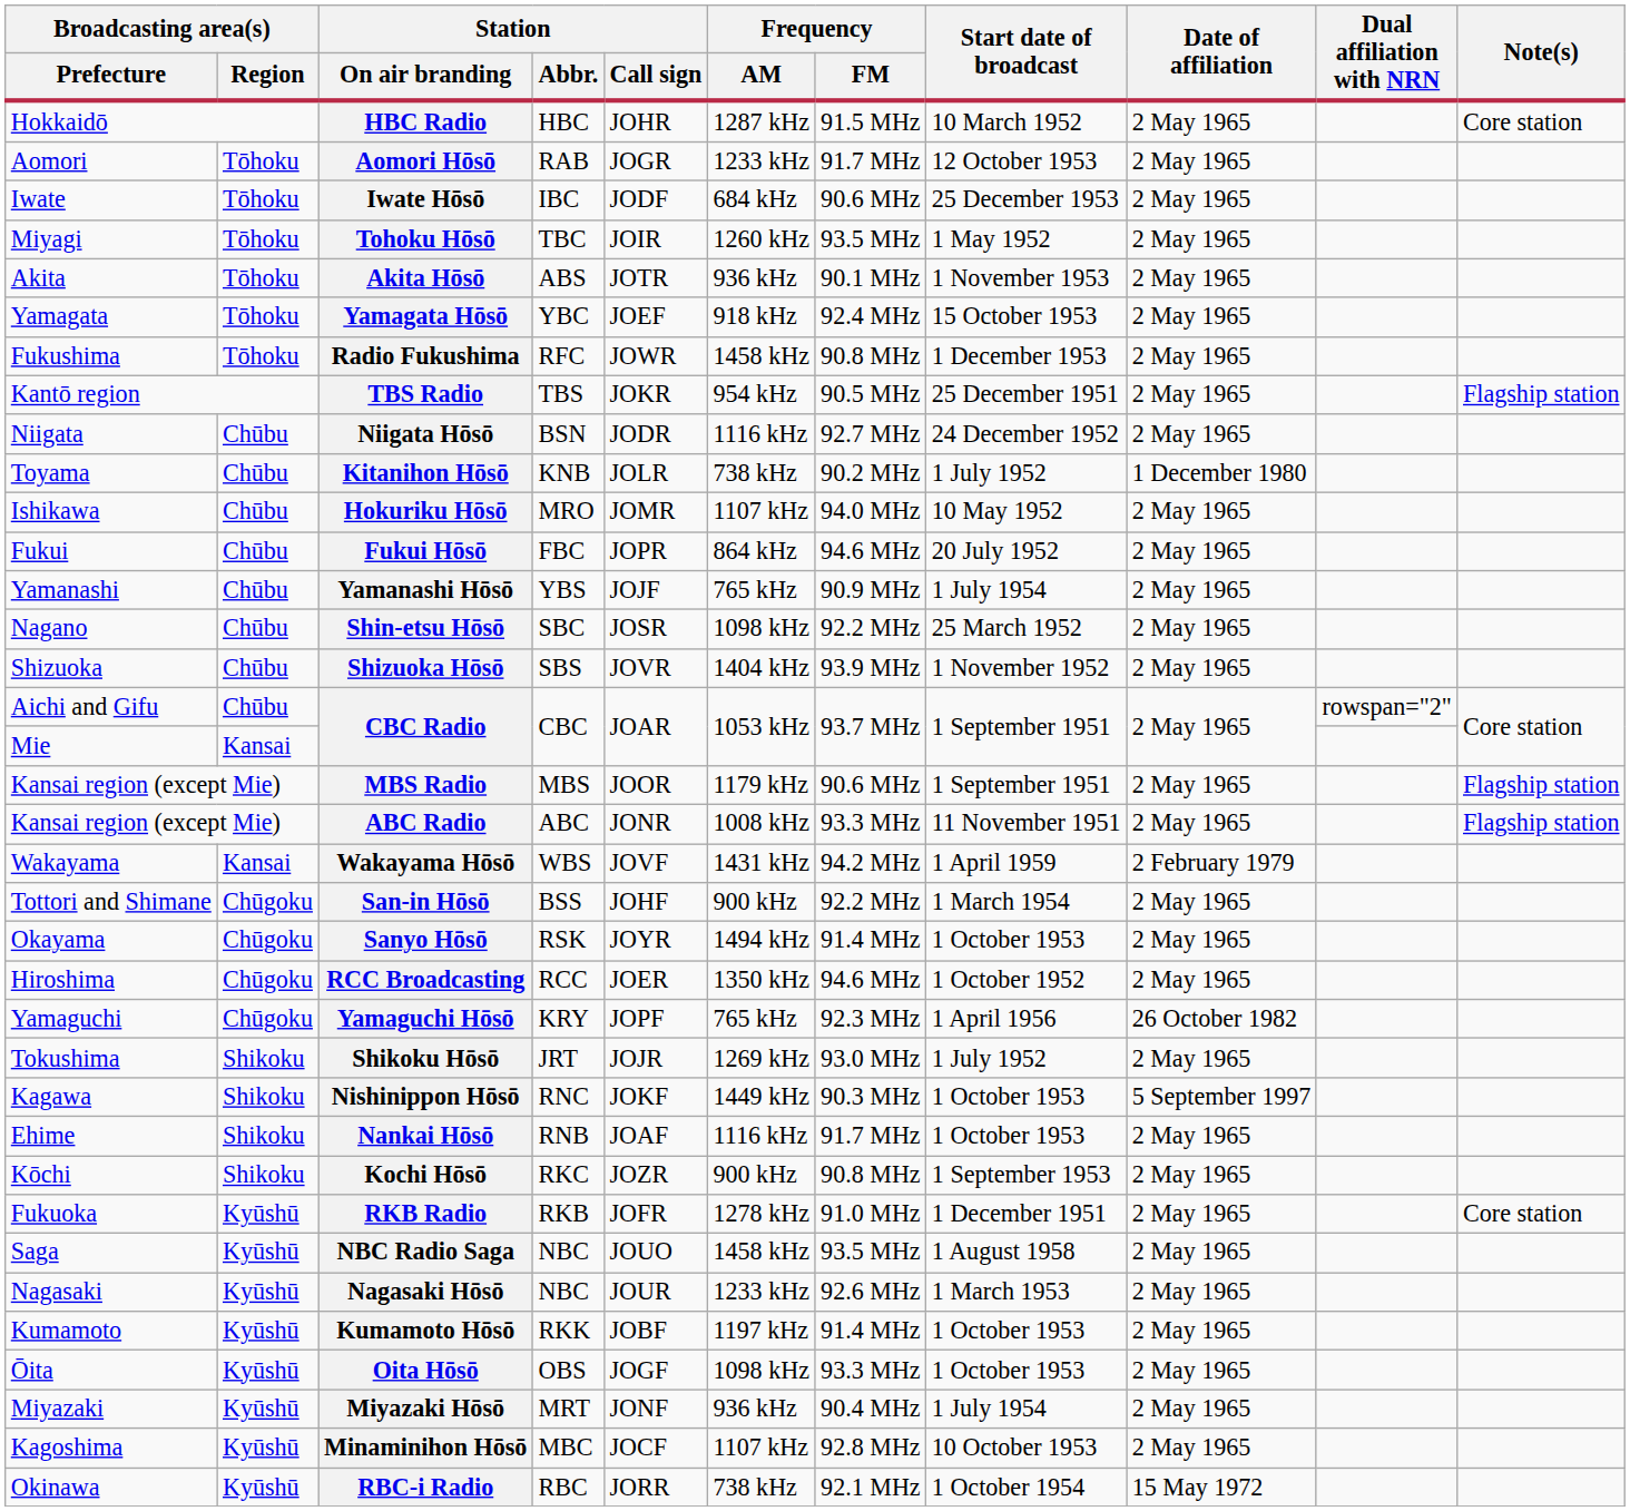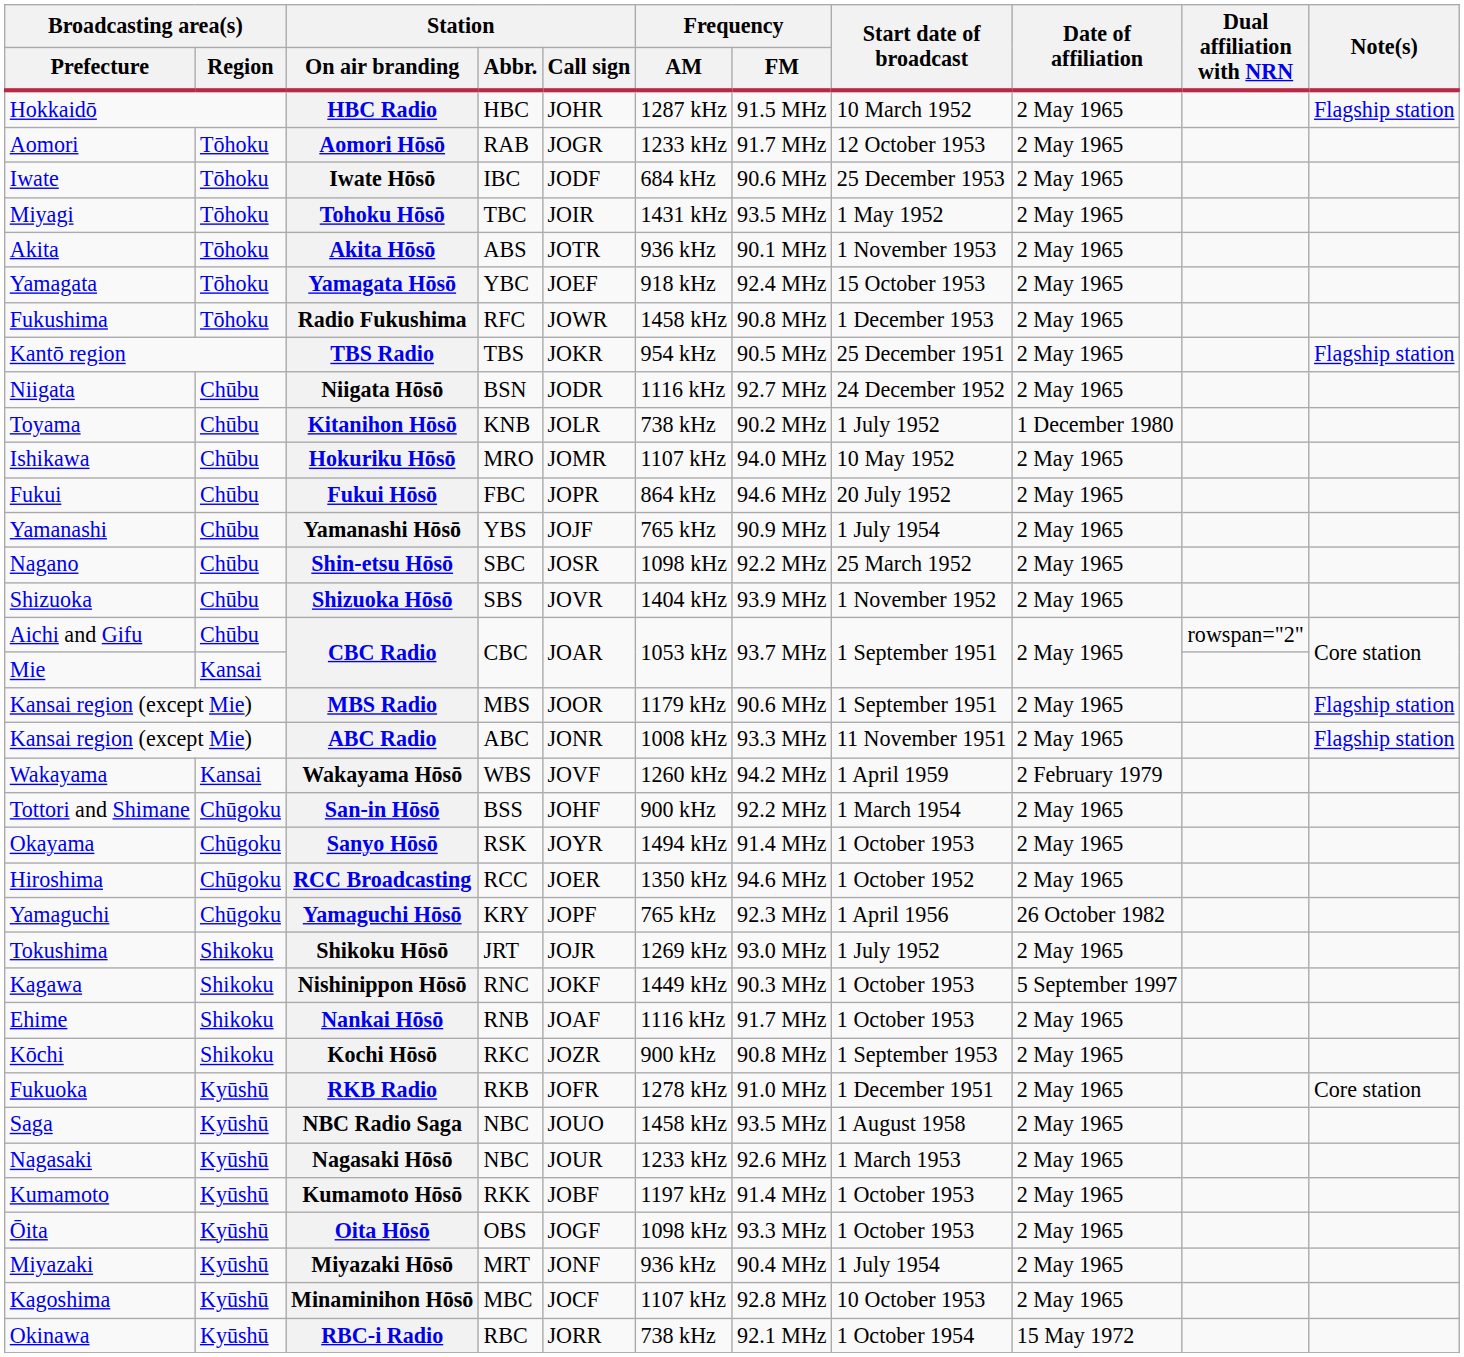HBC Radio | Note(s): Core station -> Flagship station
Tohoku Hōsō | Frequency / AM: 1260 kHz -> 1431 kHz
Wakayama Hōsō | Frequency / AM: 1431 kHz -> 1260 kHz
